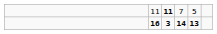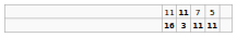row 2 | column 4: 14 -> 11
row 2 | column 5: 13 -> 11
